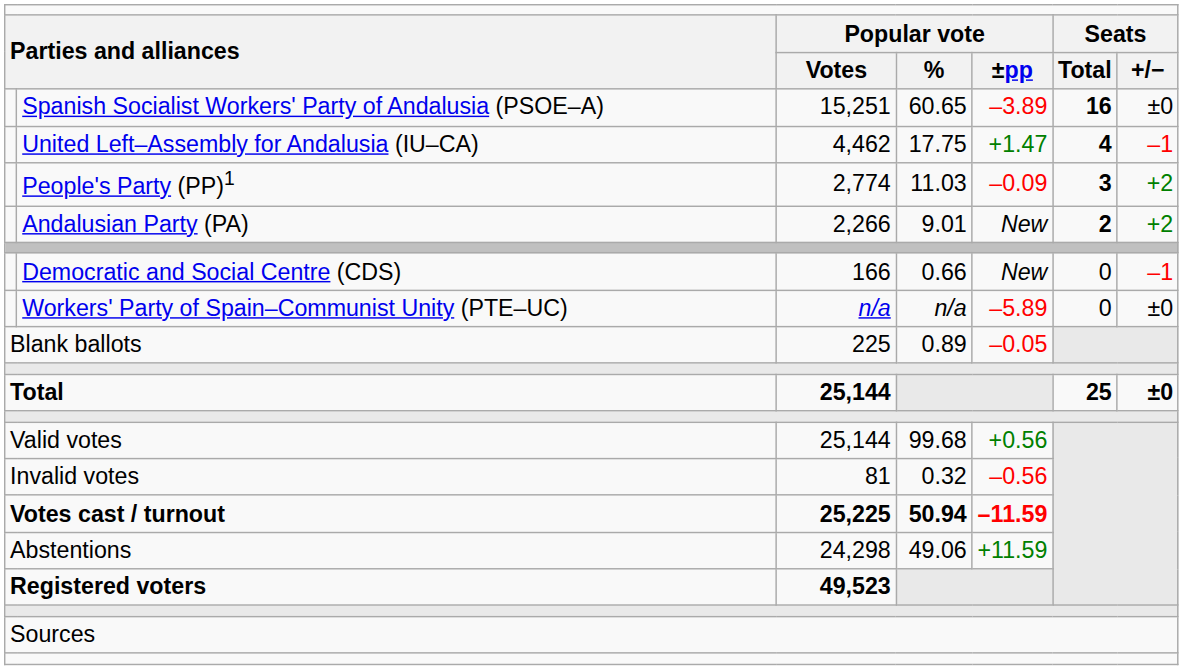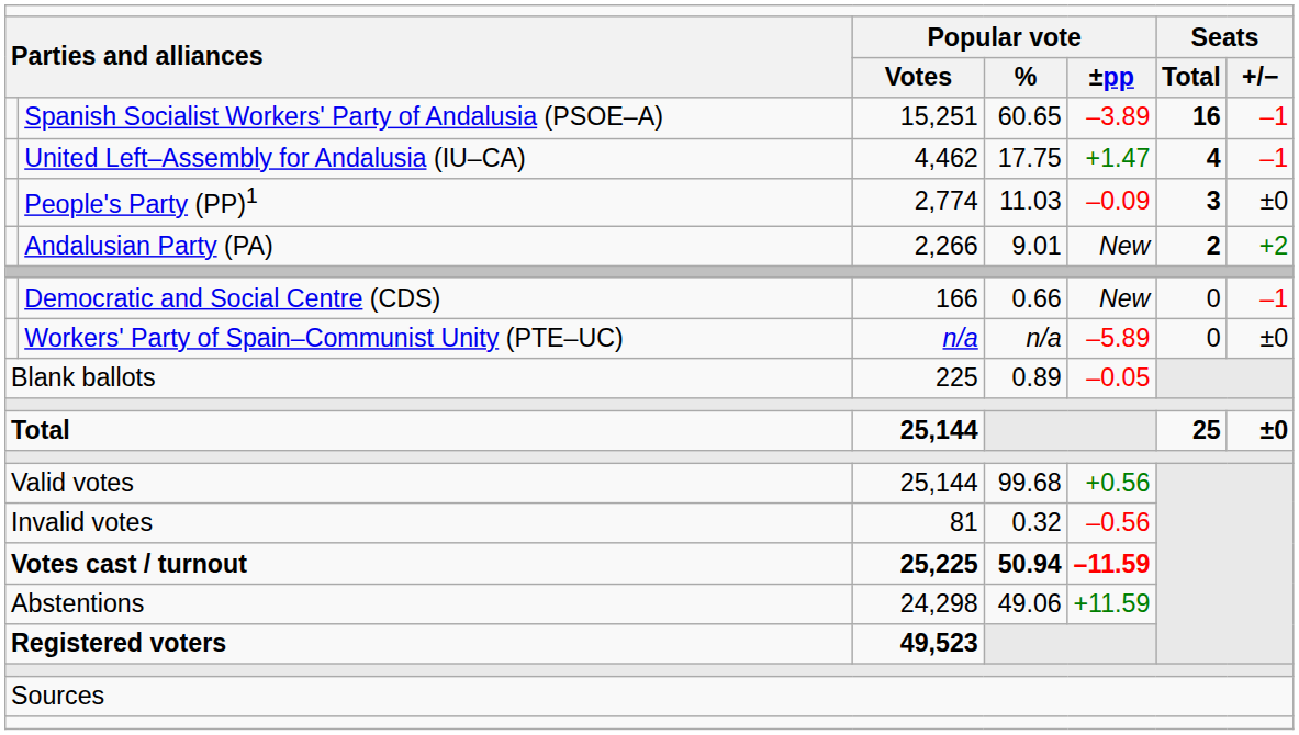Spanish Socialist Workers' Party of Andalusia (PSOE–A) | column 7: ±0 -> –1
People's Party (PP)1 | column 7: +2 -> ±0
